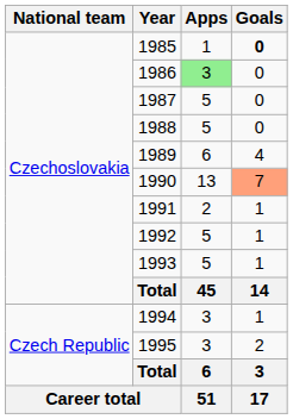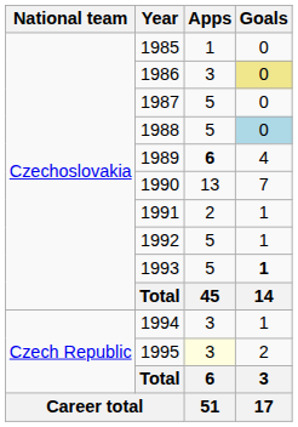1985 | Goals: bold -> normal
1986 | Apps: lightgreen background -> no background
1986 | Goals: no background -> khaki background
1988 | Goals: no background -> lightblue background
1989 | Apps: normal -> bold
1990 | Goals: lightsalmon background -> no background
1993 | Goals: normal -> bold
1995 | Apps: no background -> lightyellow background
